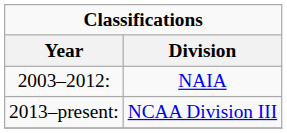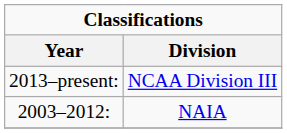rows swapped: 2003–2012: <-> 2013–present:
